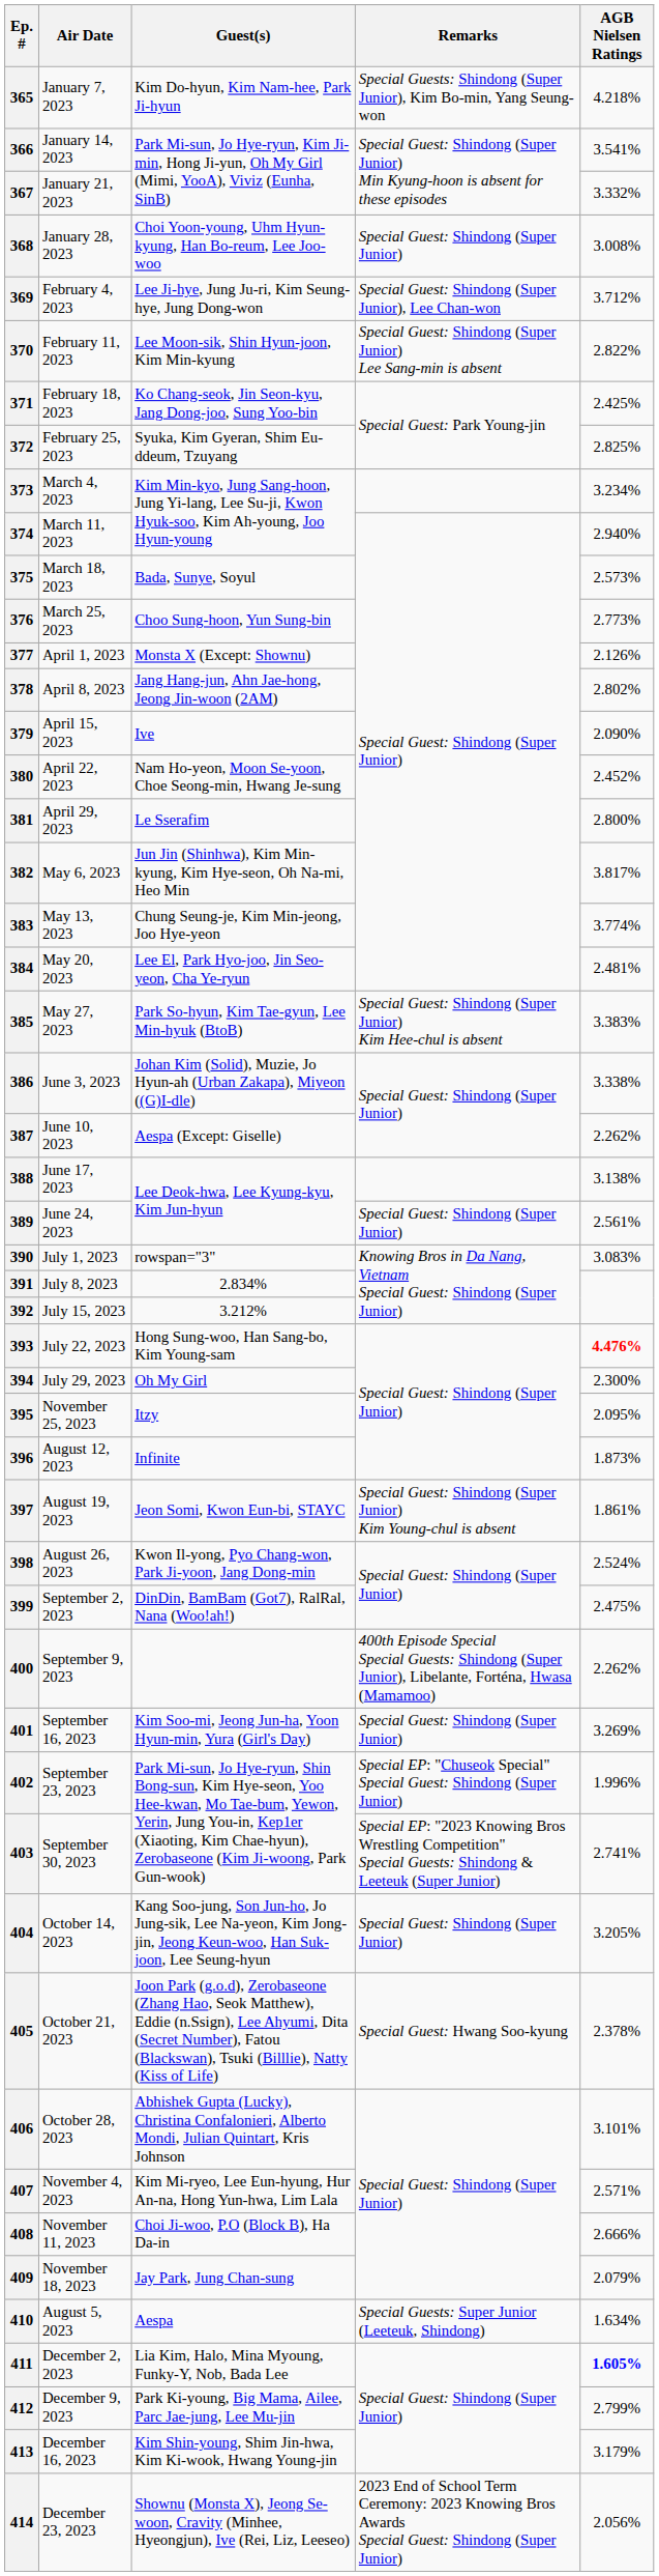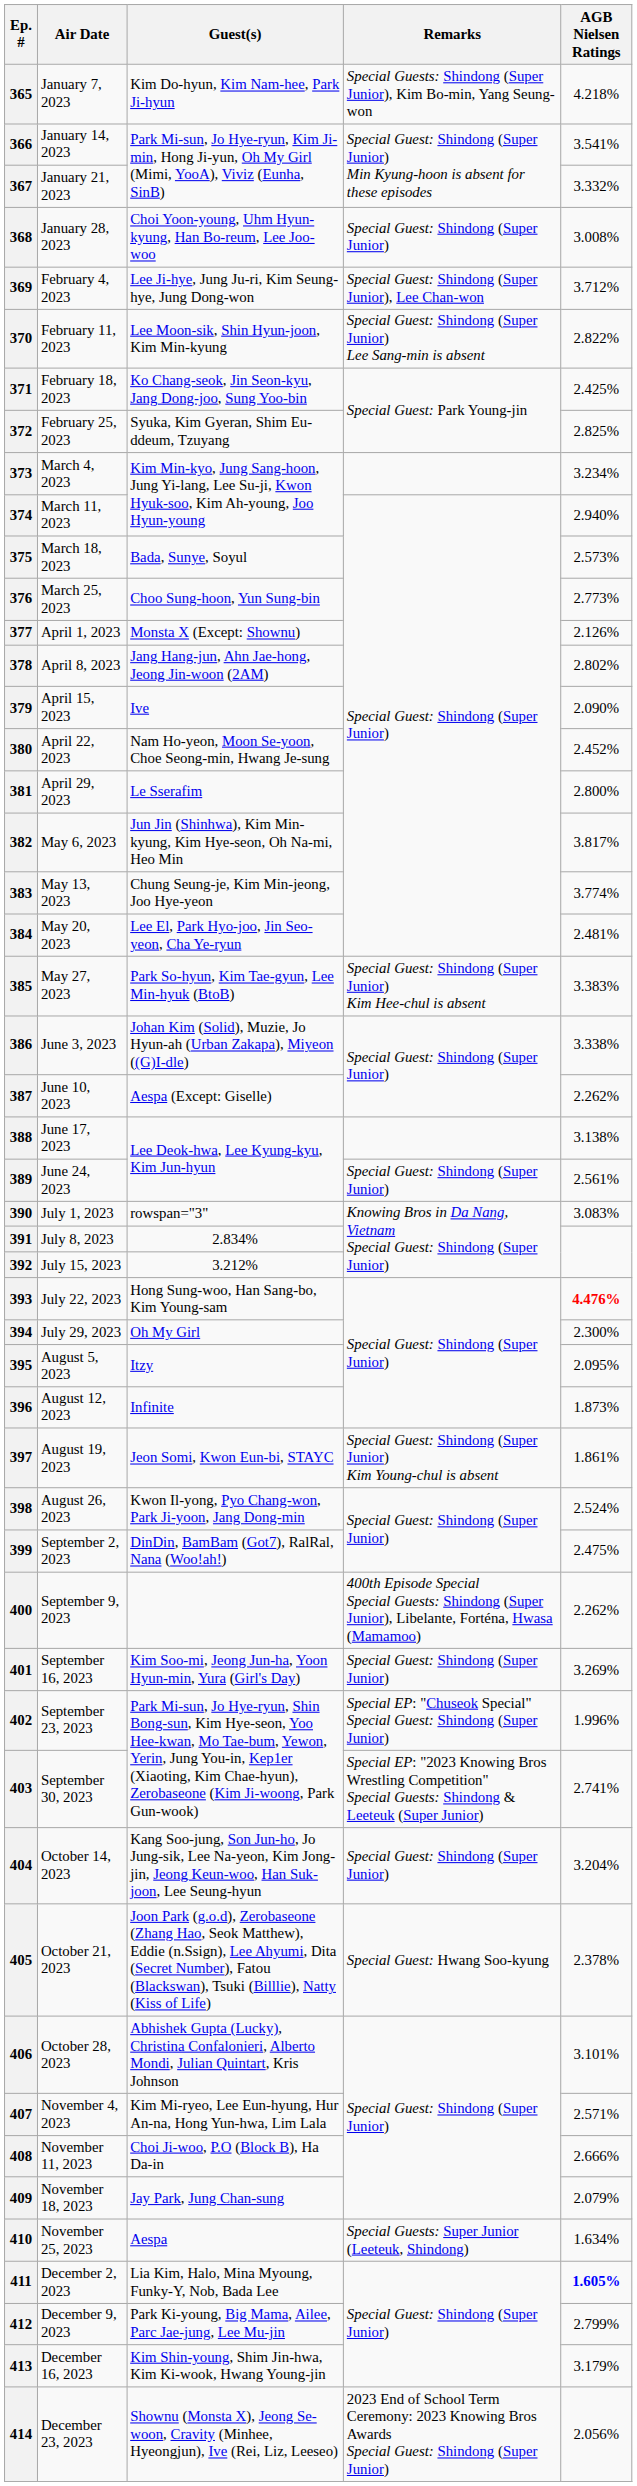395 | Air Date: November 25, 2023 -> August 5, 2023
404 | AGB Nielsen Ratings: 3.205% -> 3.204%
410 | Air Date: August 5, 2023 -> November 25, 2023
